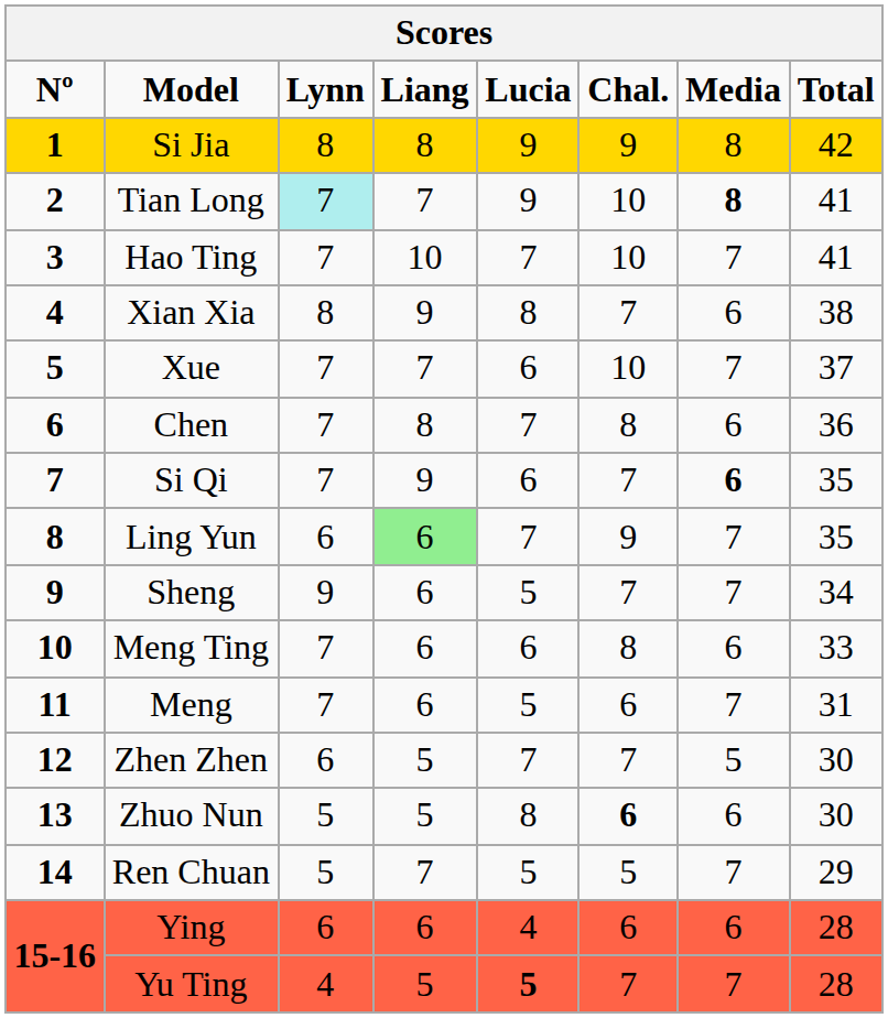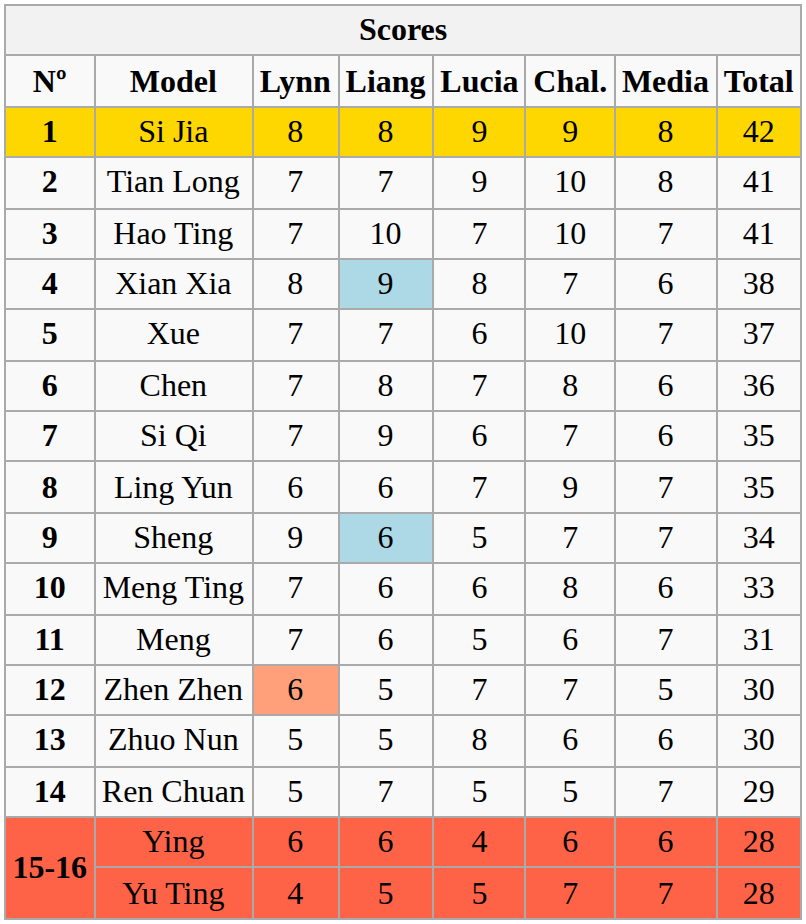Tian Long | Lynn: paleturquoise background -> no background
Tian Long | Media: bold -> normal
Xian Xia | Liang: no background -> lightblue background
Si Qi | Media: bold -> normal
Ling Yun | Liang: lightgreen background -> no background
Sheng | Liang: no background -> lightblue background
Zhen Zhen | Lynn: no background -> lightsalmon background
Zhuo Nun | Chal.: bold -> normal
Yu Ting | Lucia: bold -> normal
